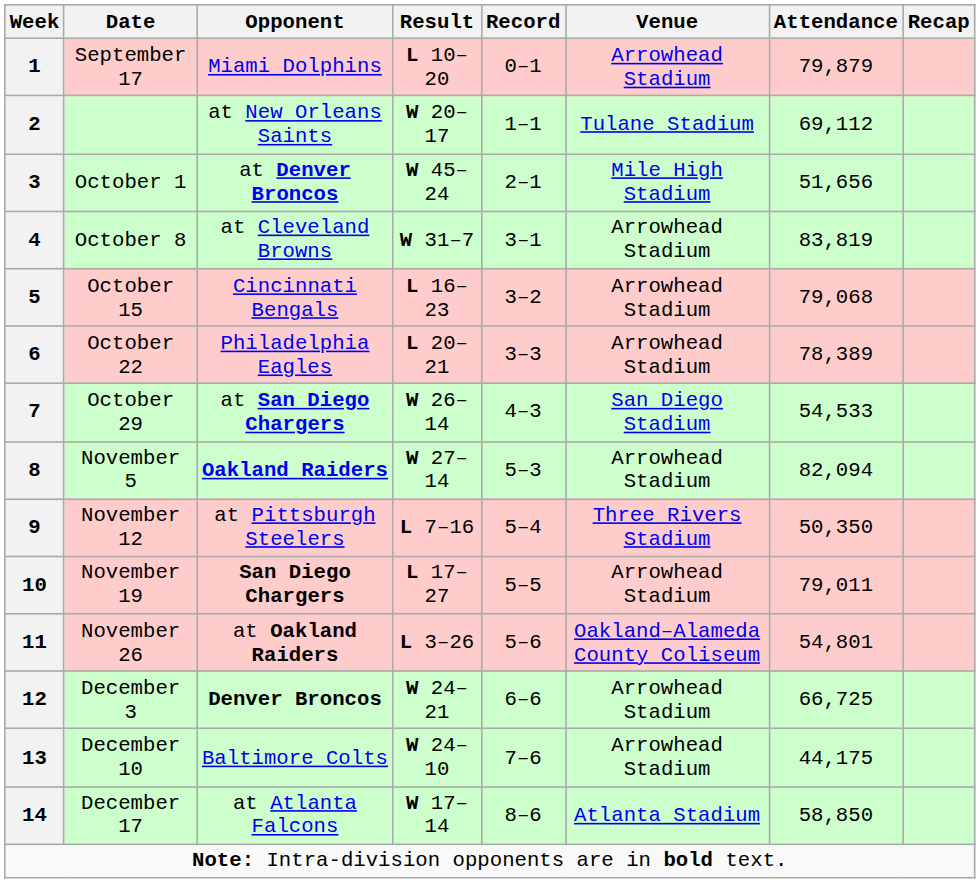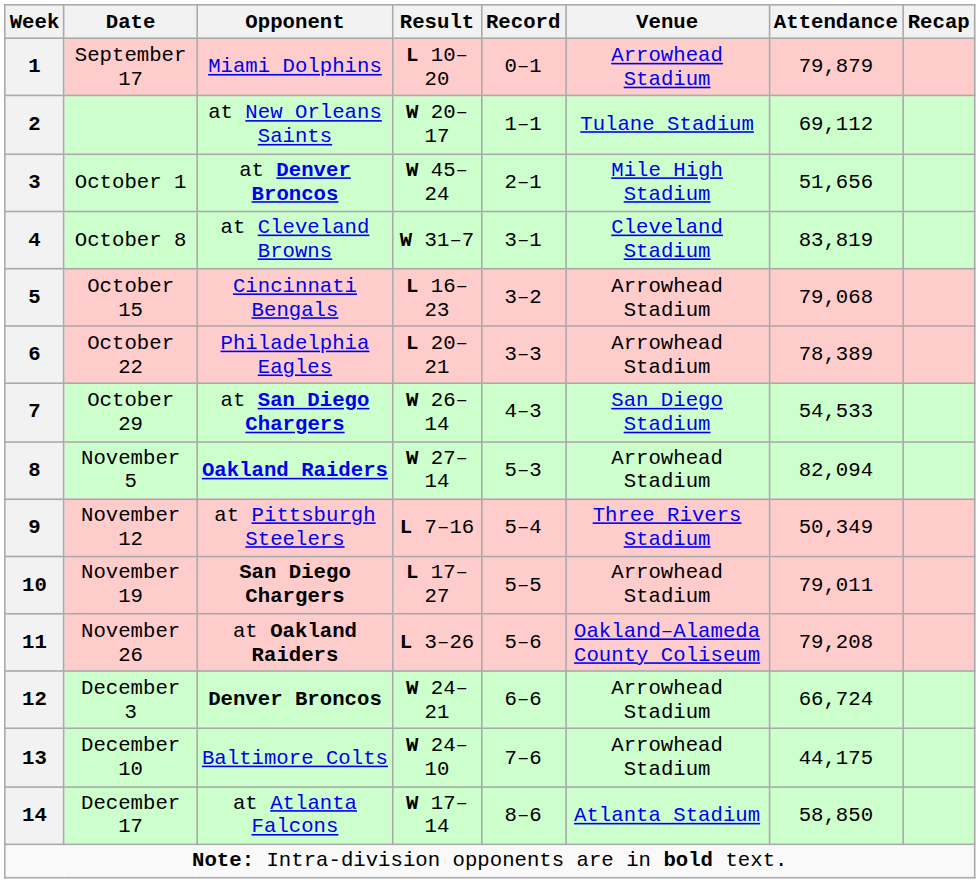4 | Venue: Arrowhead Stadium -> Cleveland Stadium
9 | Attendance: 50,350 -> 50,349
11 | Attendance: 54,801 -> 79,208
12 | Attendance: 66,725 -> 66,724
